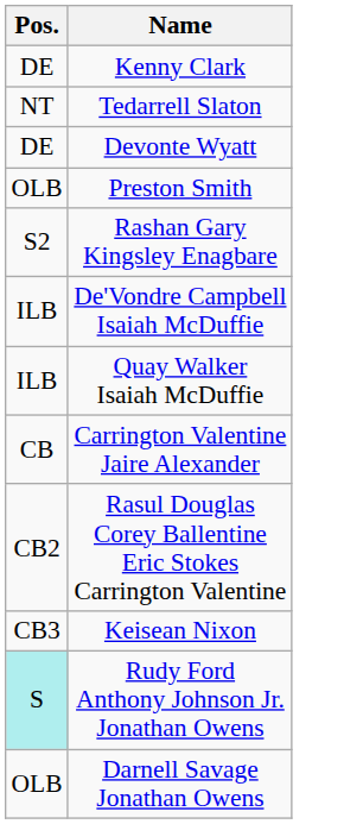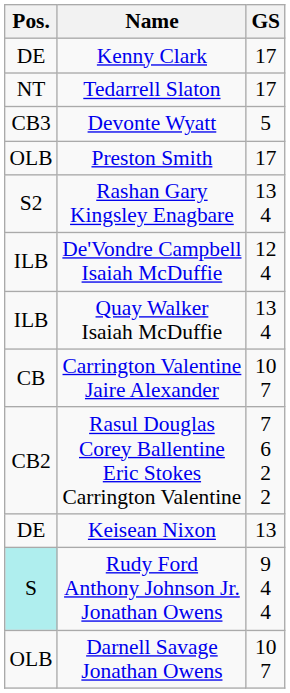+ column: GS | 17 | 17 | 5 | 17 | 13 4 | 12 4 | 13 4 | 10 7 | 7 6 2 2 | 13 | 9 4 4 | 10 7
Devonte Wyatt | Pos.: DE -> CB3
Keisean Nixon | Pos.: CB3 -> DE
